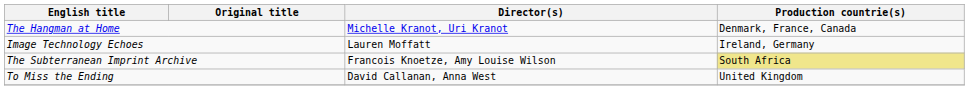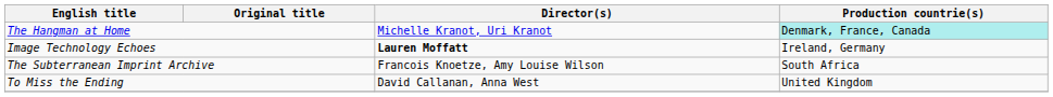The Hangman at Home | Production countrie(s): no background -> paleturquoise background
Image Technology Echoes | Director(s): normal -> bold
The Subterranean Imprint Archive | Production countrie(s): khaki background -> no background
